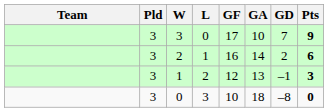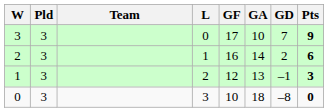columns swapped: Team <-> W
